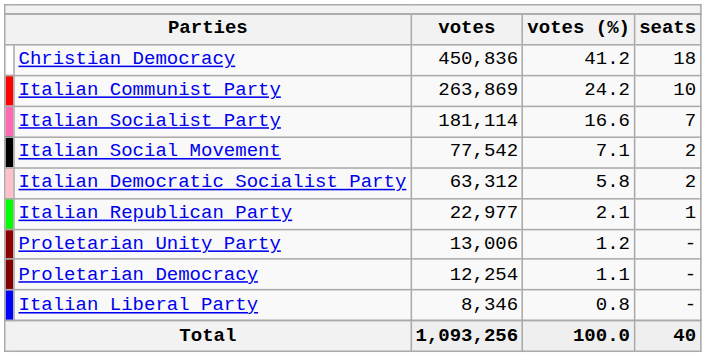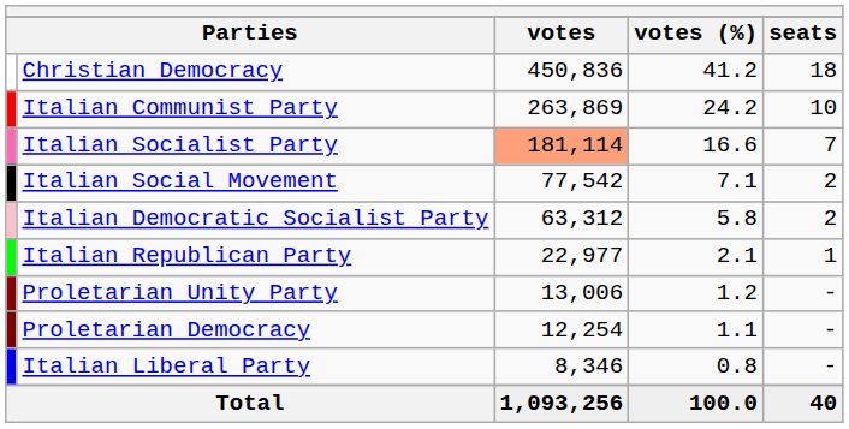Italian Socialist Party | votes: no background -> lightsalmon background
